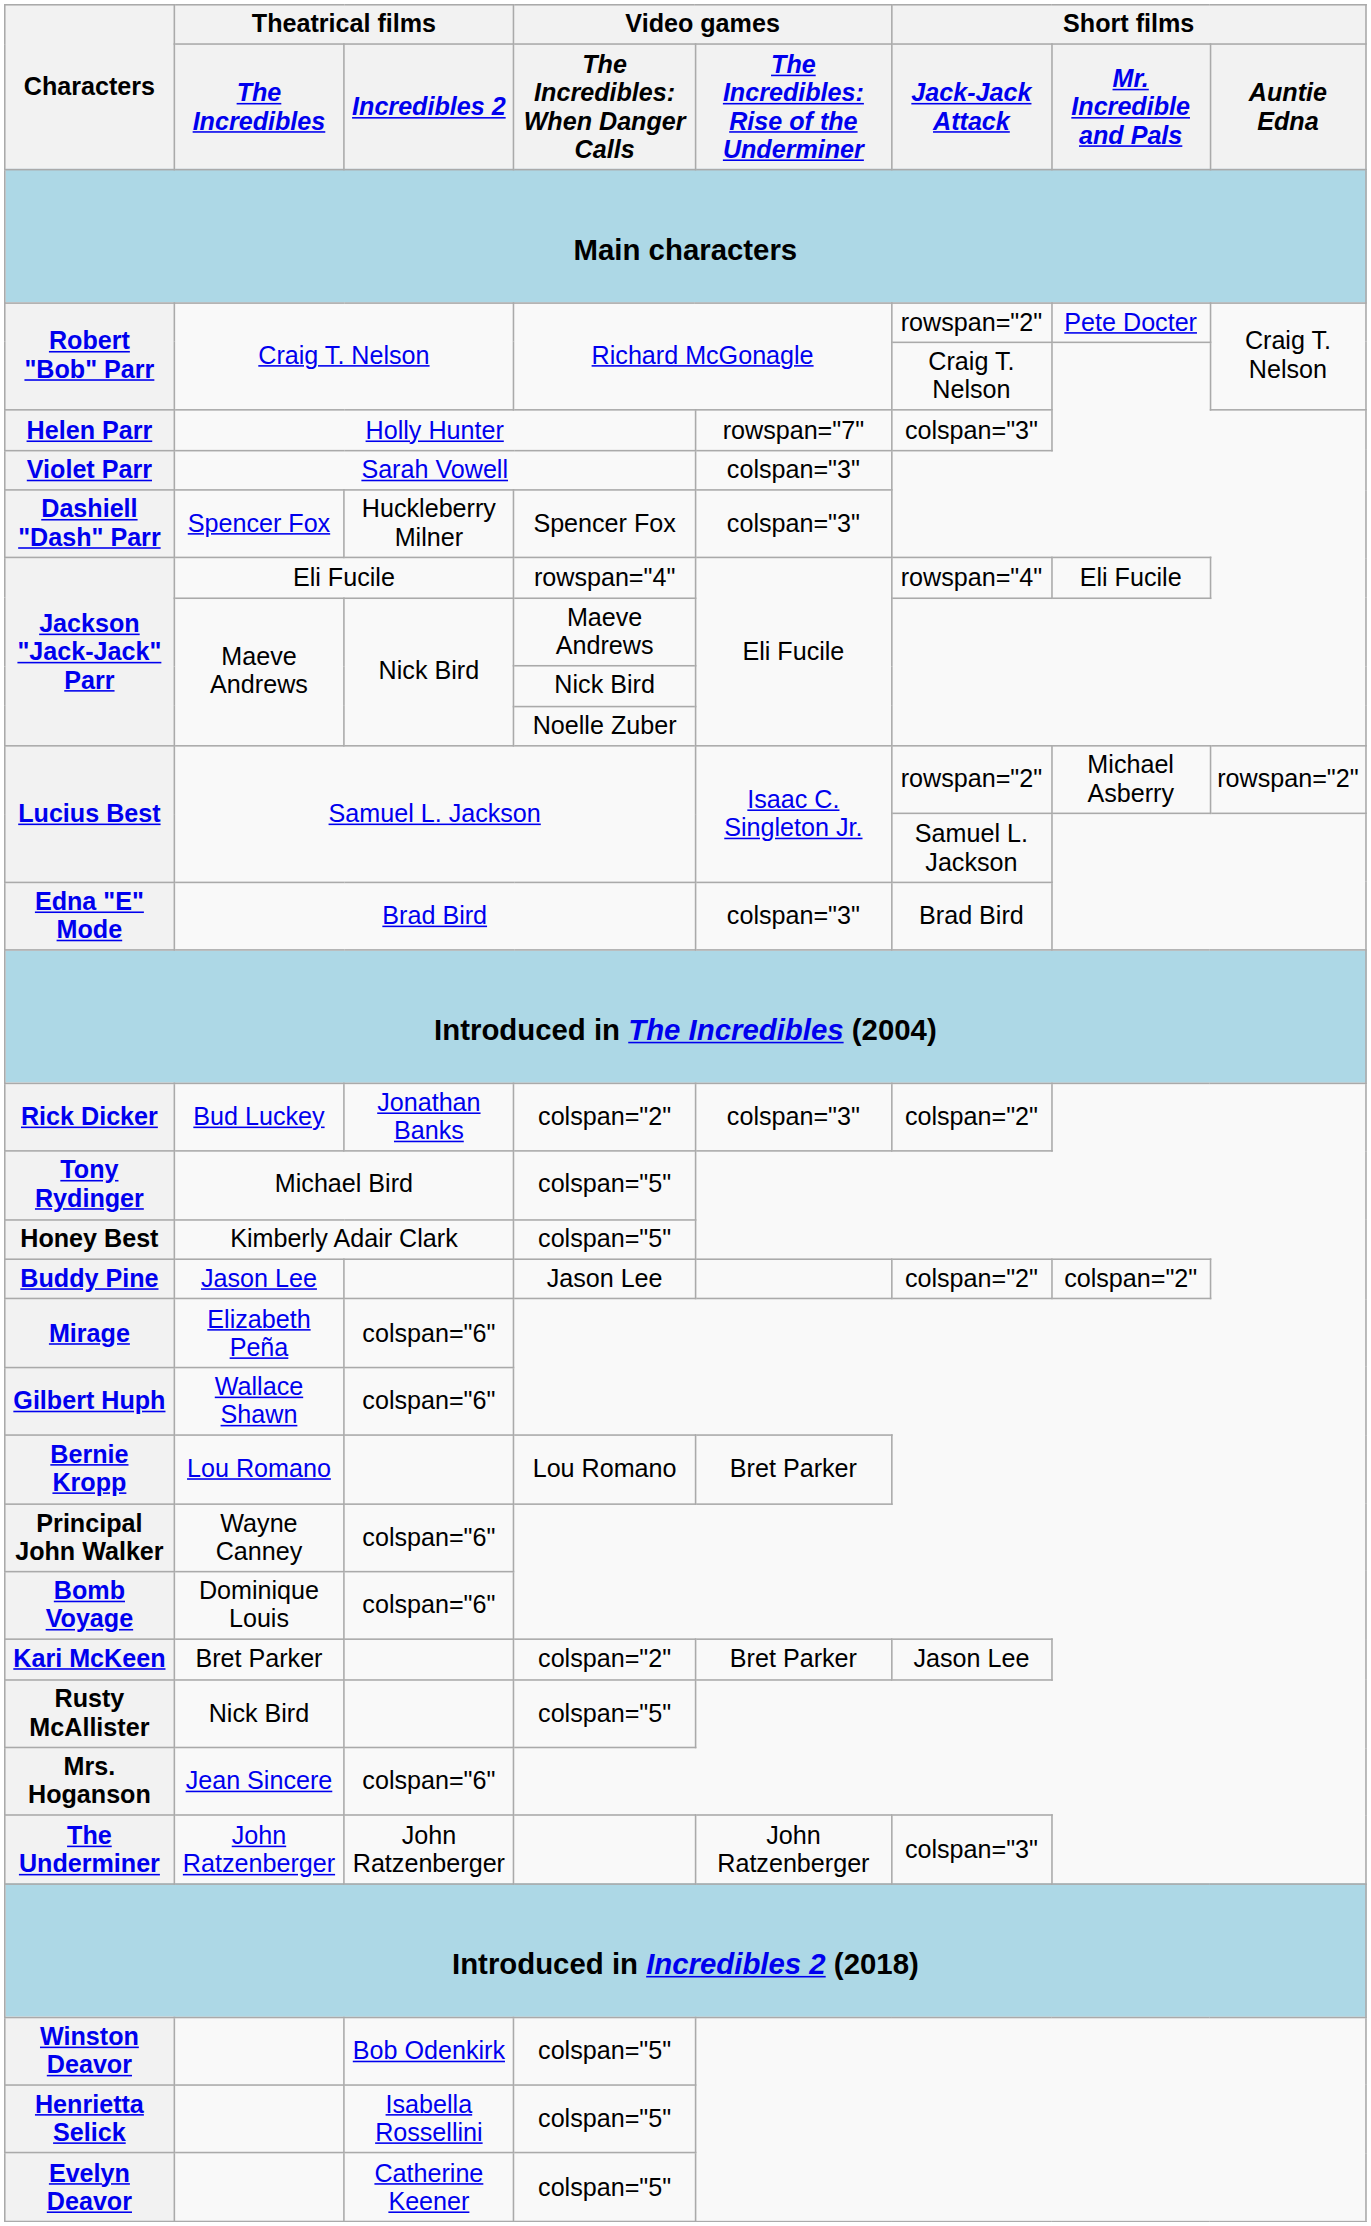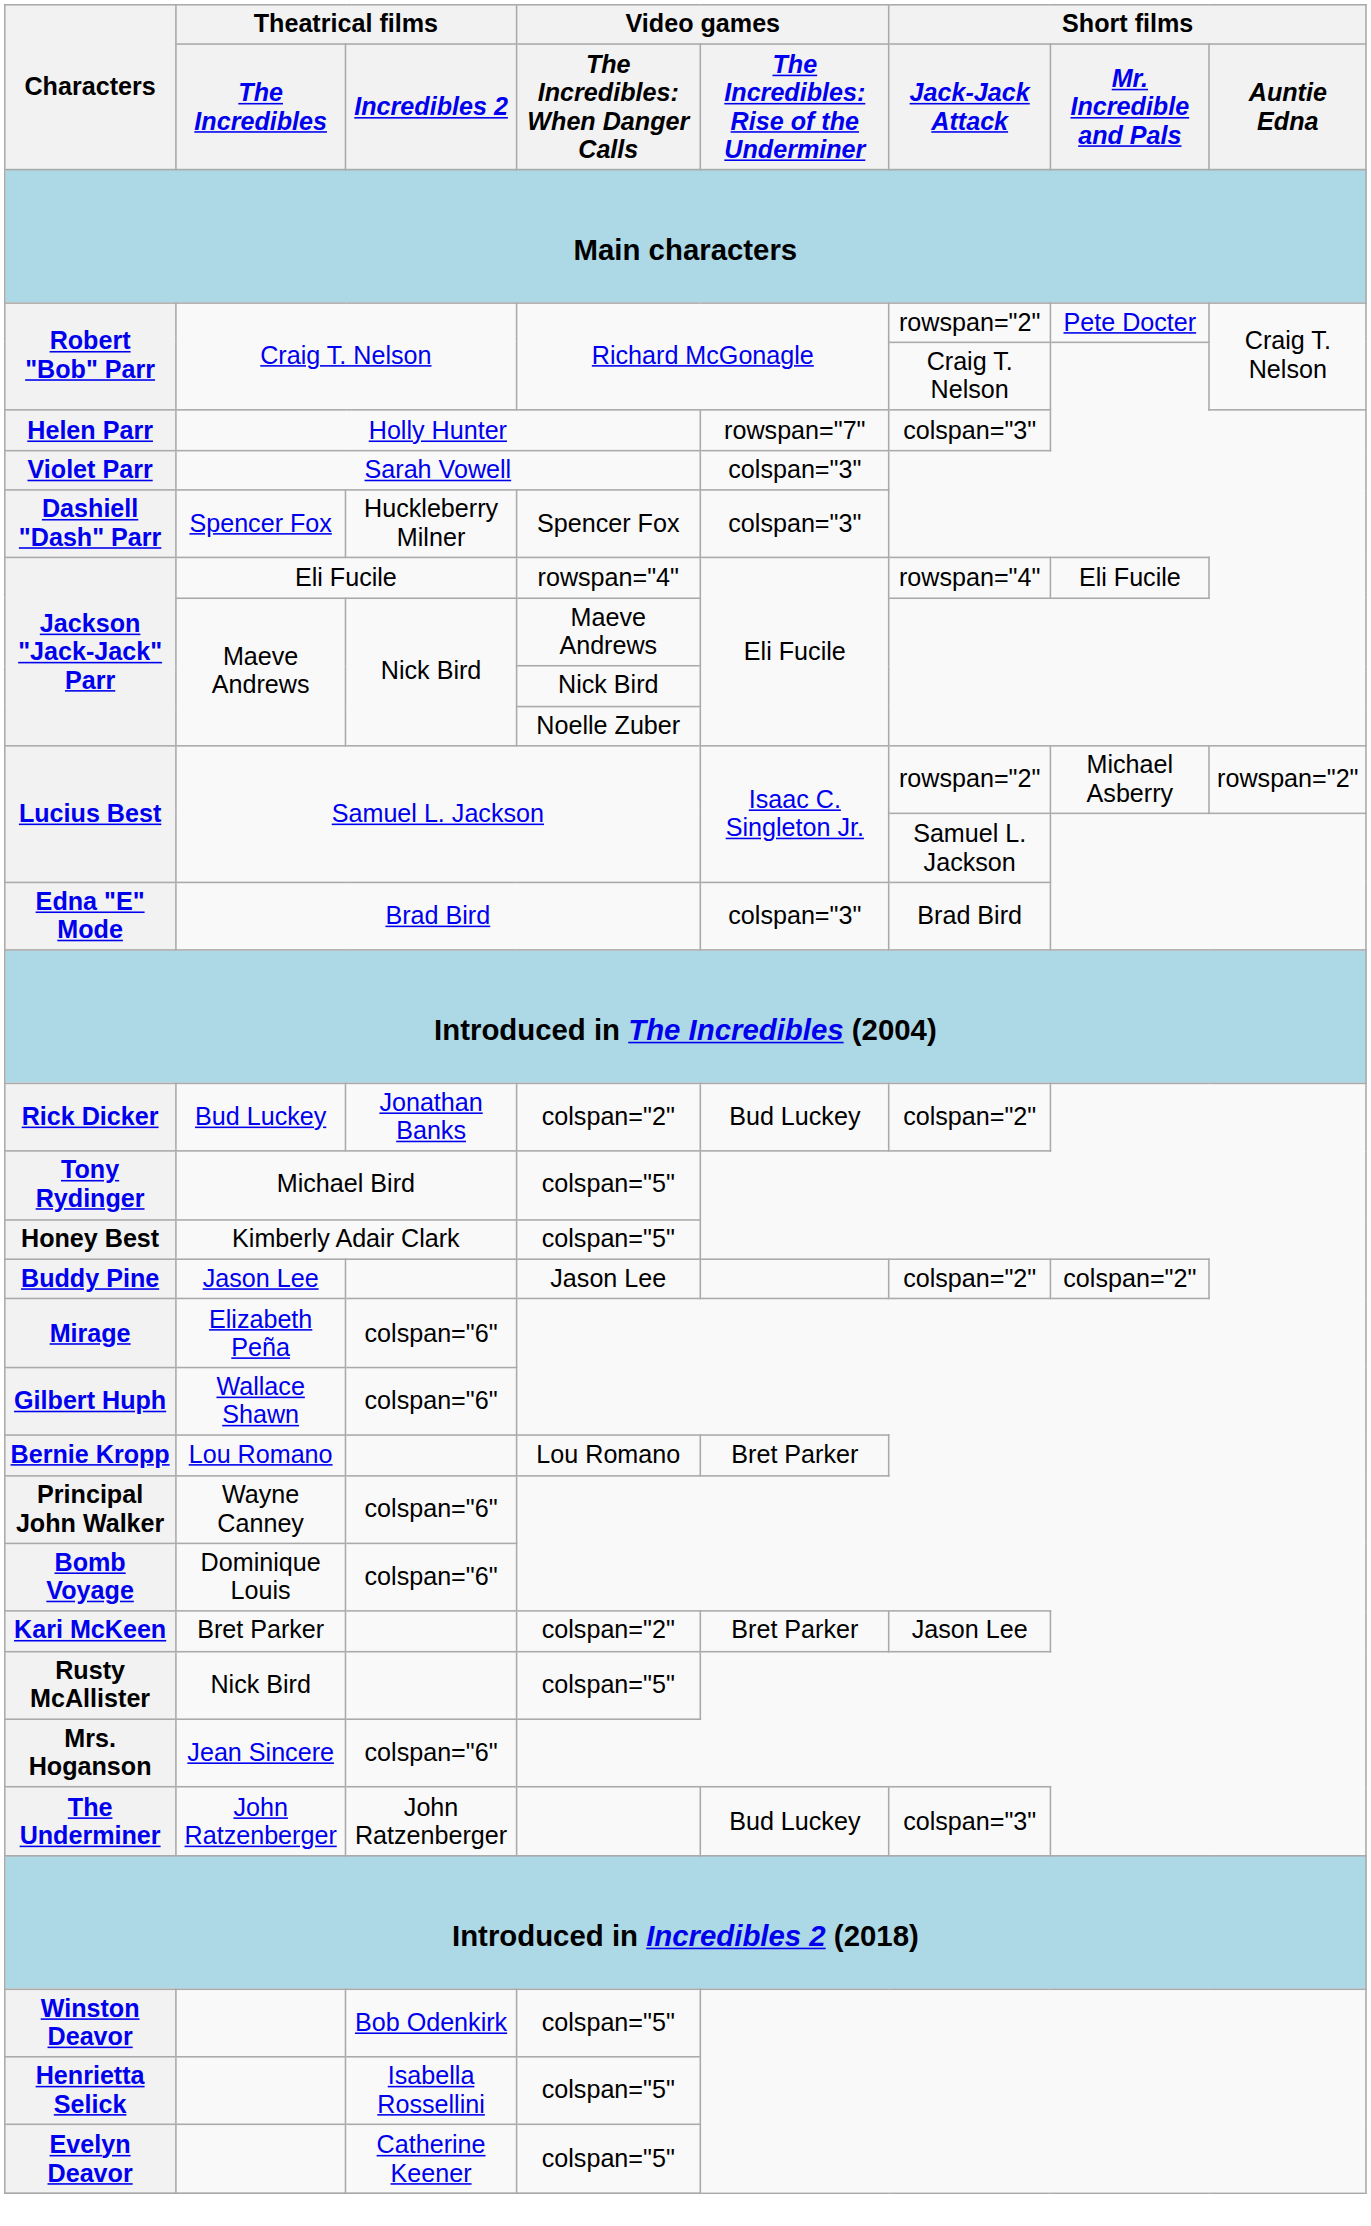Rick Dicker | column 5: colspan="3" -> Bud Luckey
The Underminer | column 5: John Ratzenberger -> Bud Luckey
